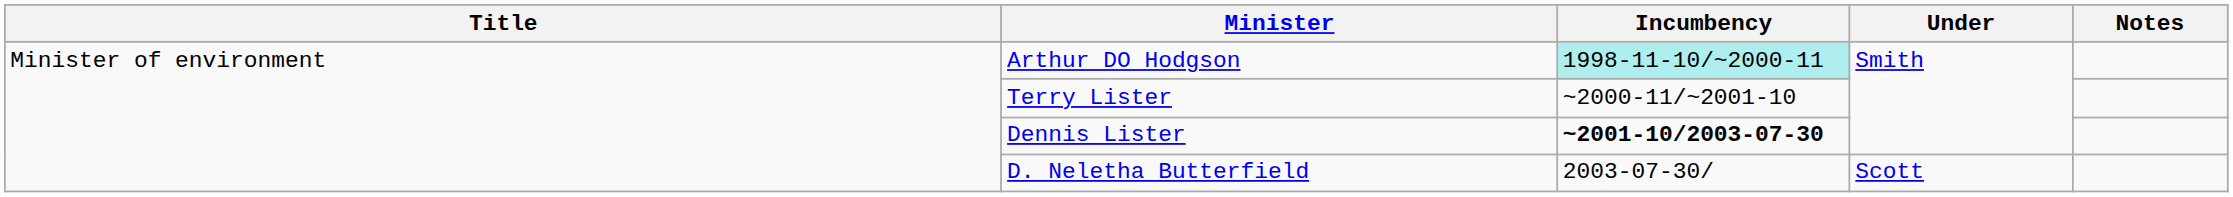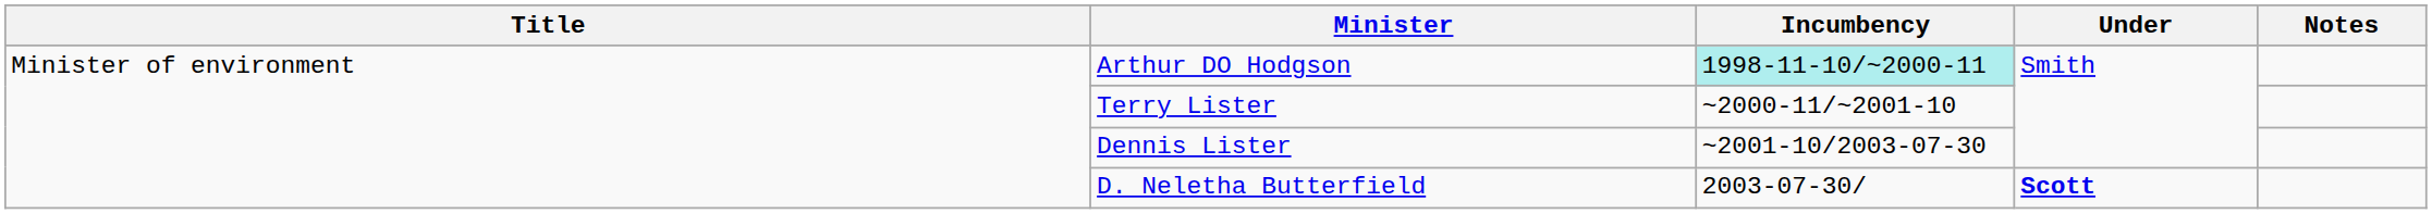Dennis Lister | Incumbency: bold -> normal
D. Neletha Butterfield | Under: normal -> bold
